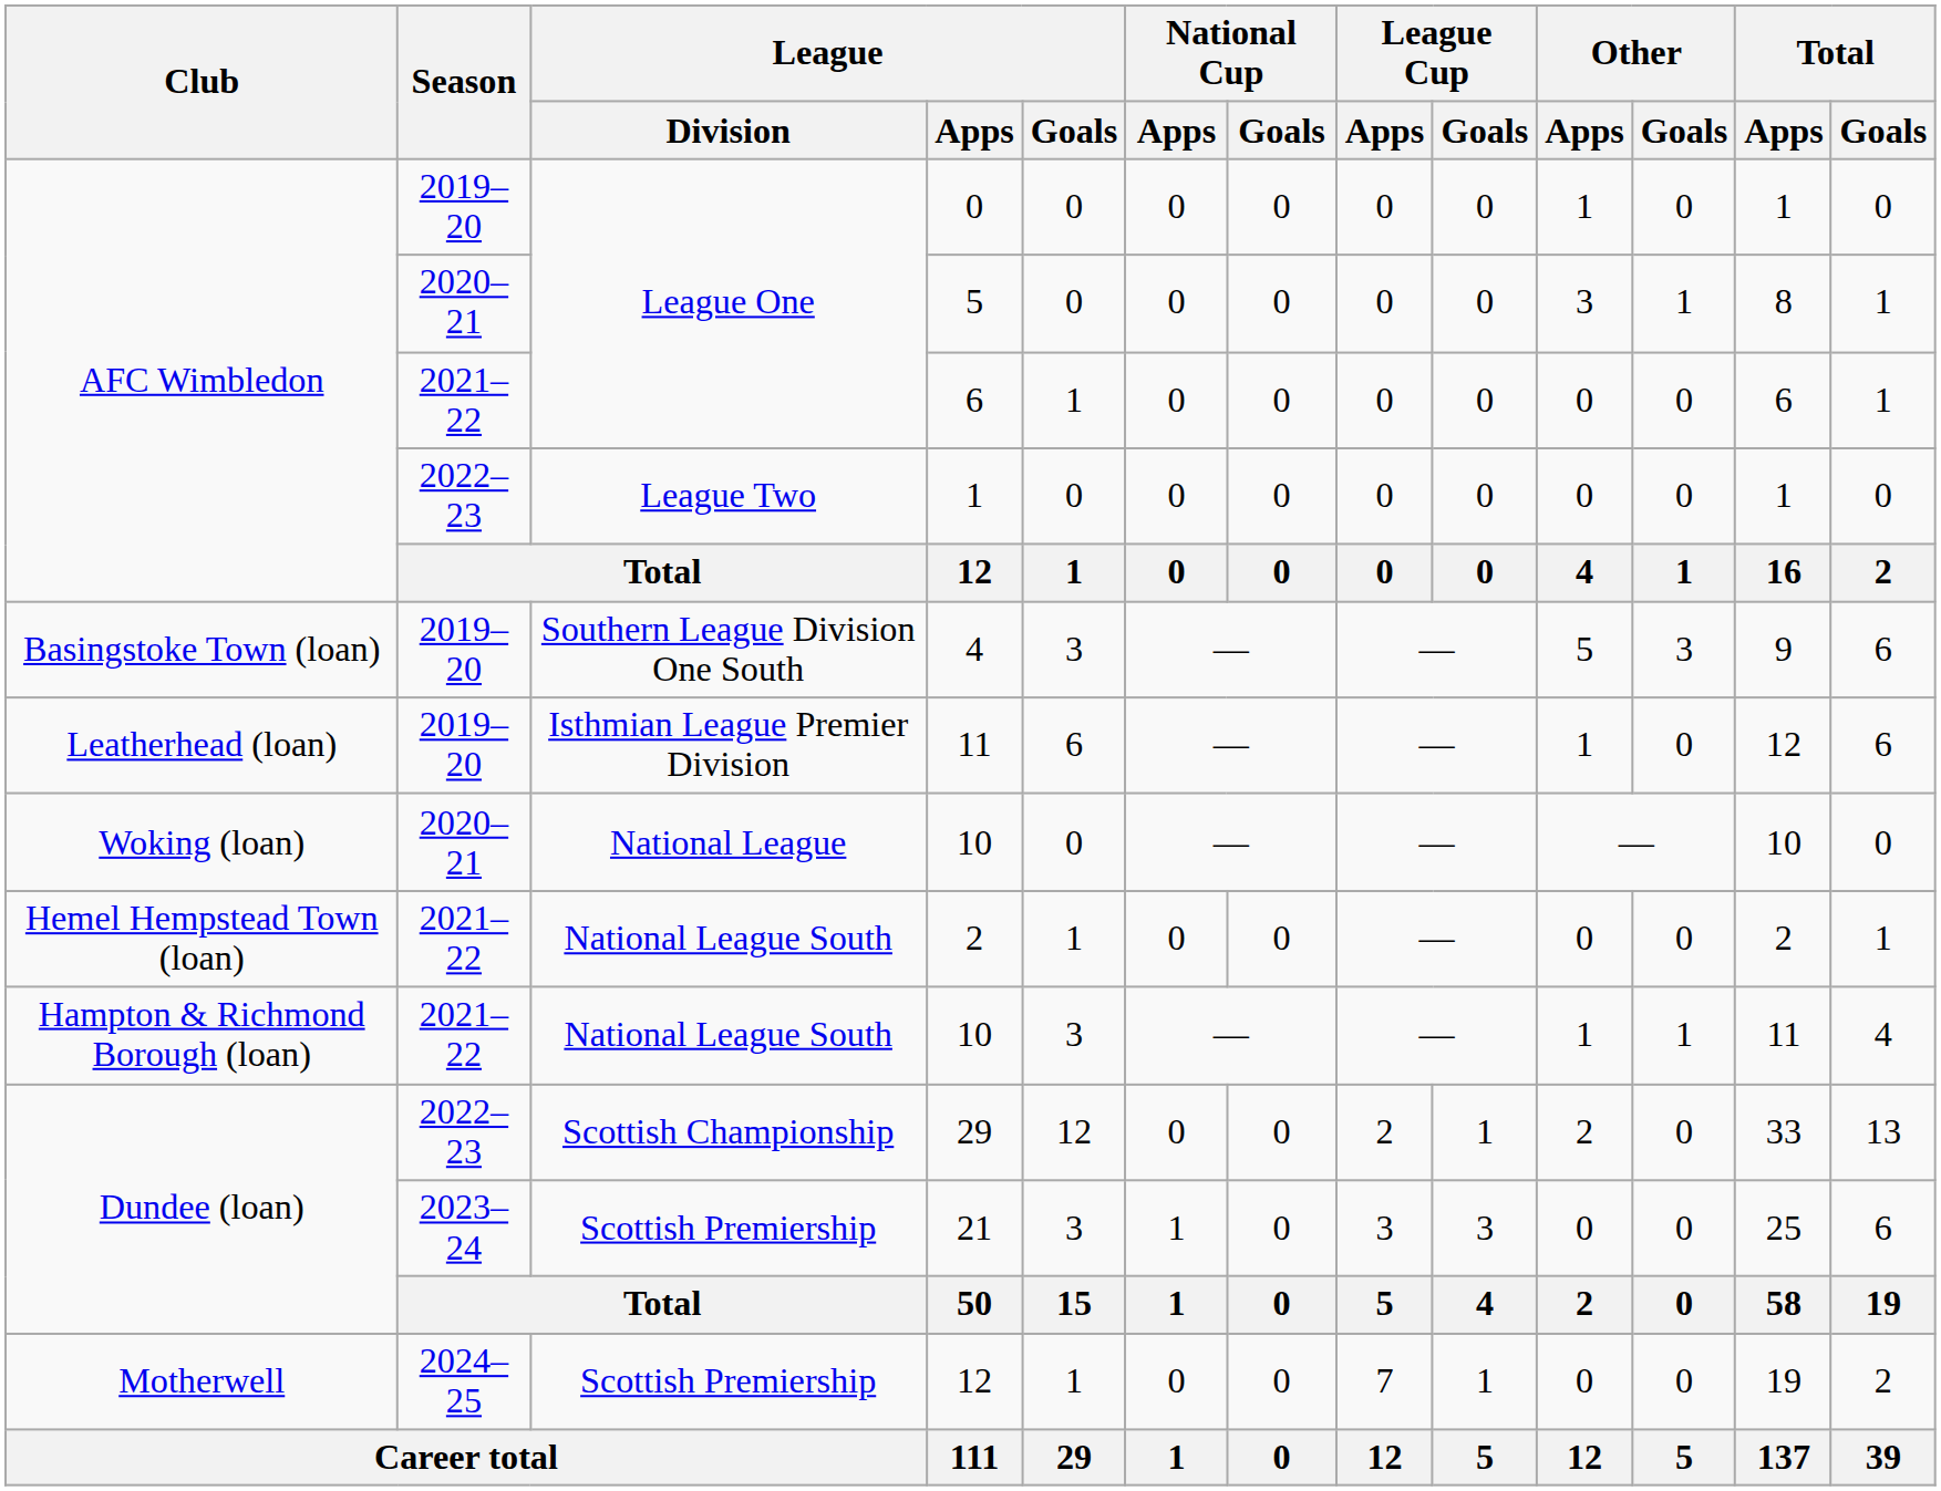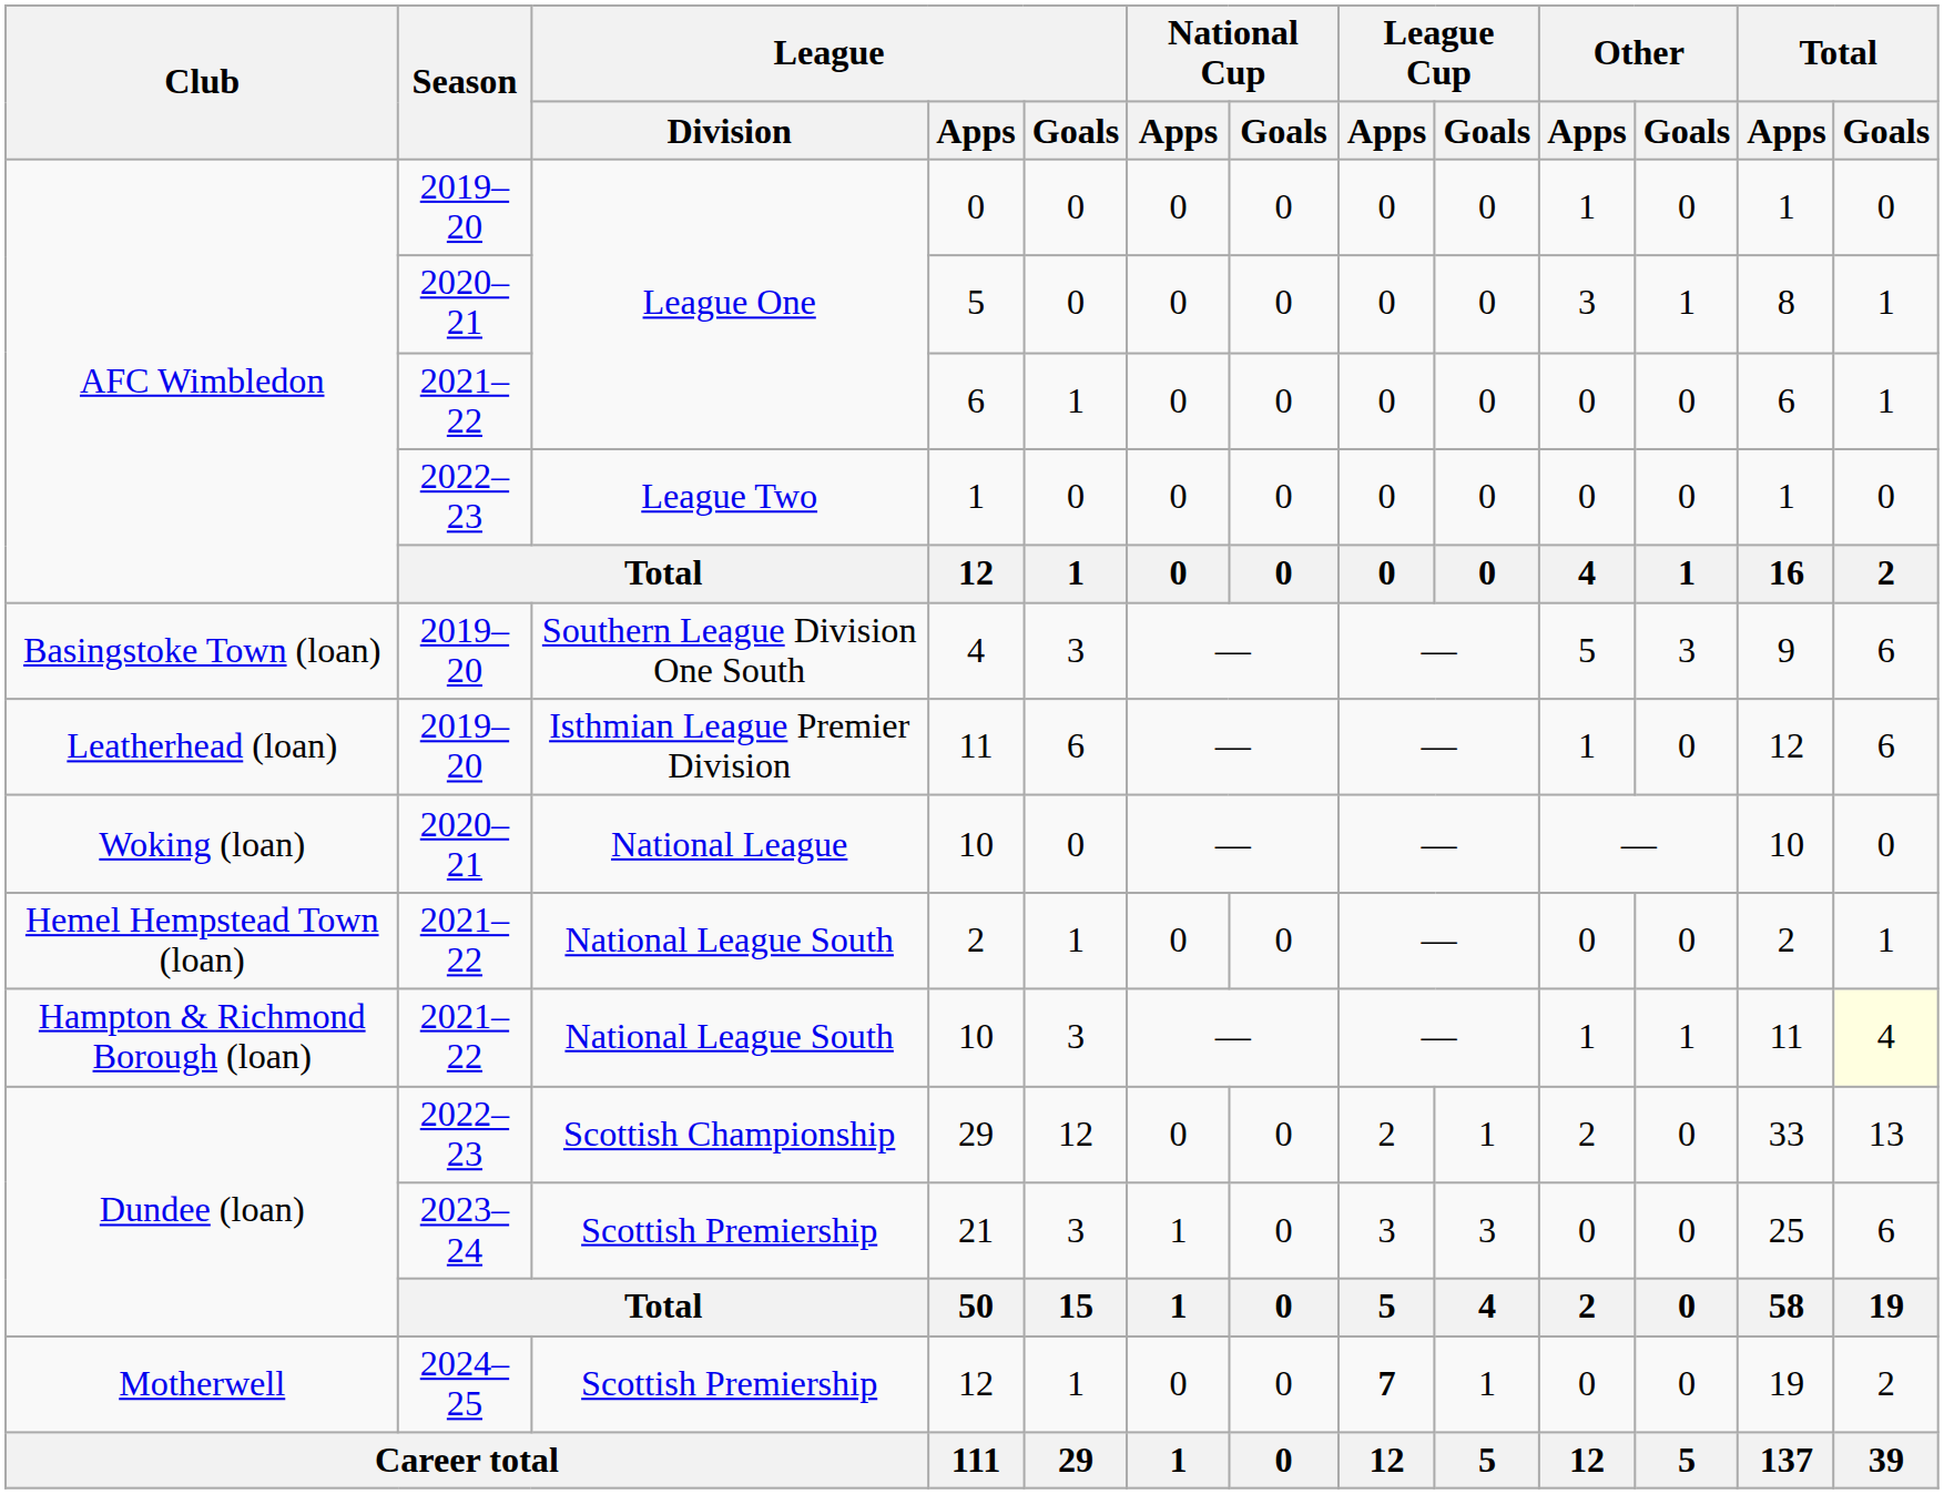Hampton & Richmond Borough (loan) / 10 | Total / Goals: no background -> lightyellow background
Motherwell / 12 | League Cup / Apps: normal -> bold
